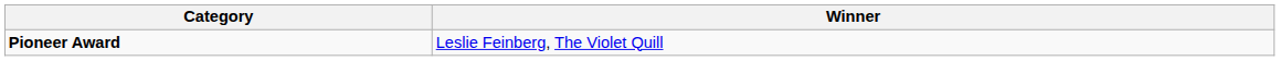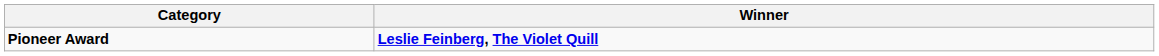Pioneer Award | Winner: normal -> bold
